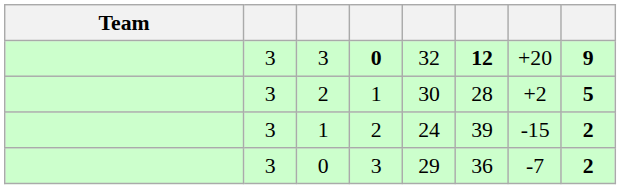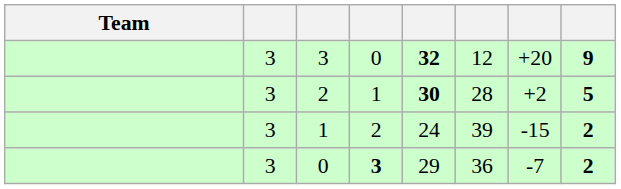row 2 | column 4: bold -> normal
row 2 | column 5: normal -> bold
row 2 | column 6: bold -> normal
row 3 | column 5: normal -> bold
row 5 | column 4: normal -> bold
